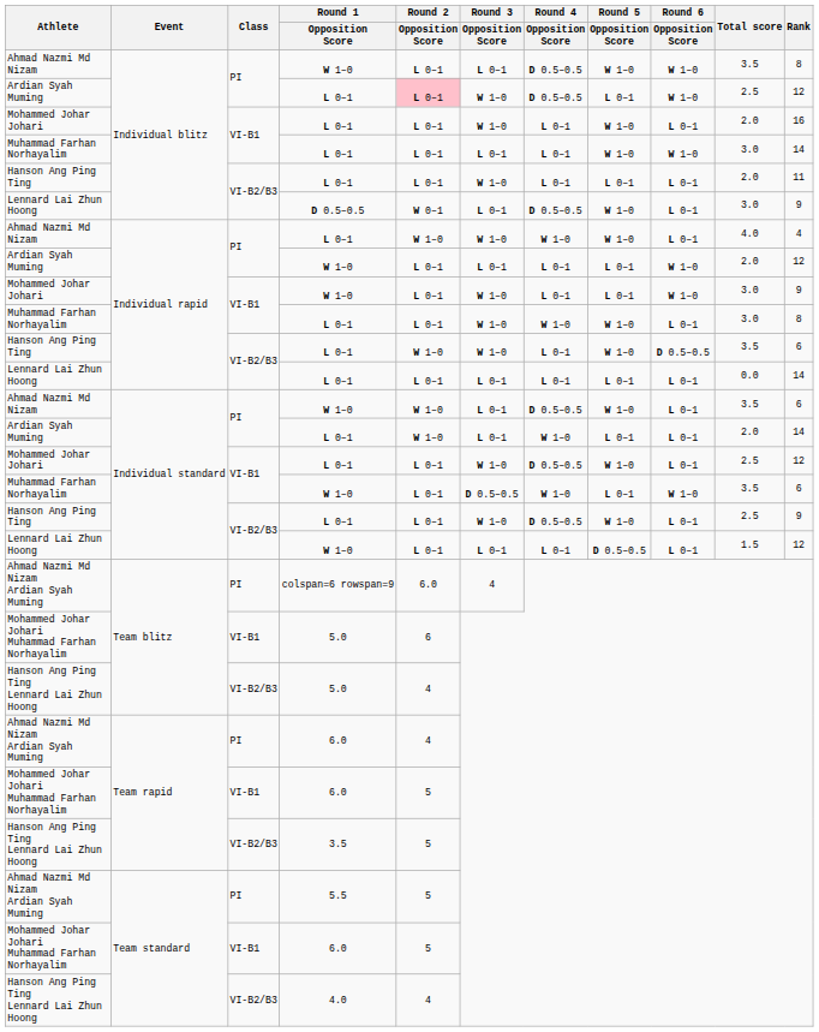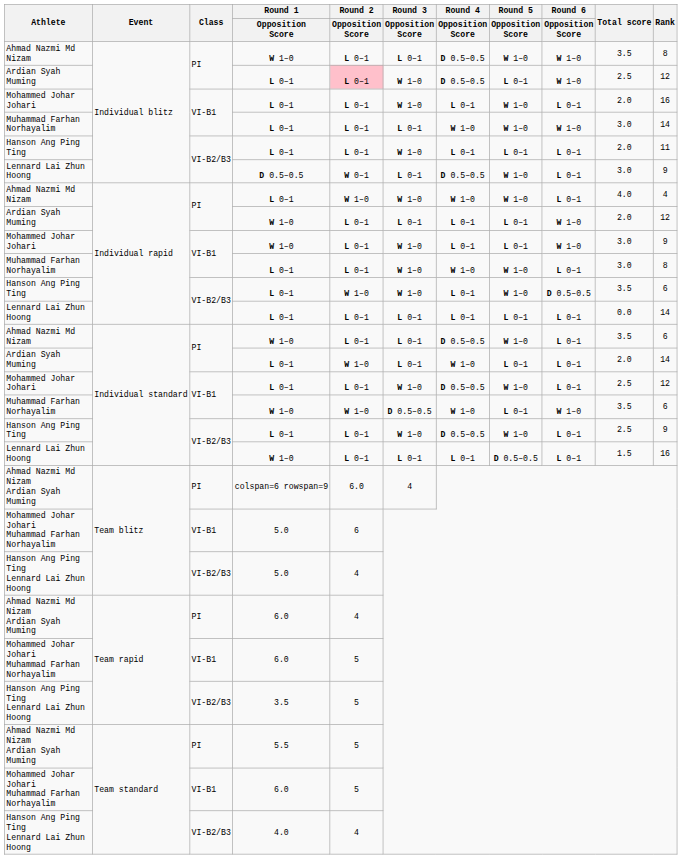Muhammad Farhan Norhayalim / Individual blitz | Round 4 / Opposition Score: L 0–1 -> W 1–0
Ahmad Nazmi Md Nizam / Individual standard | Round 2 / Opposition Score: W 1–0 -> L 0–1
Muhammad Farhan Norhayalim / Individual standard | Round 2 / Opposition Score: L 0–1 -> W 1–0
Lennard Lai Zhun Hoong / Individual standard | Rank: 12 -> 16
